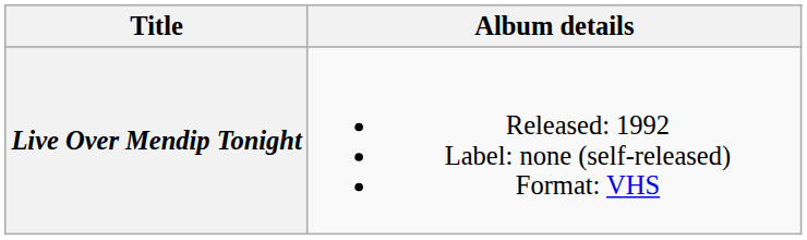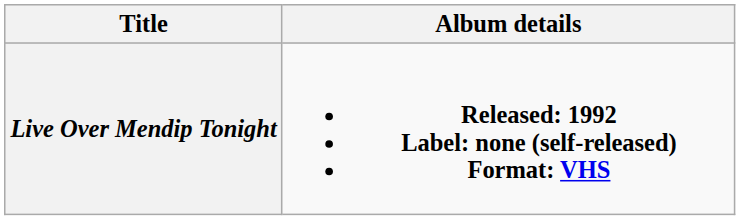Live Over Mendip Tonight | Album details: normal -> bold
